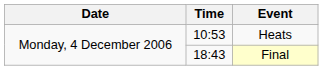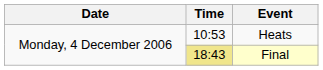Final | Time: no background -> khaki background
